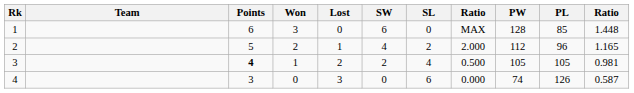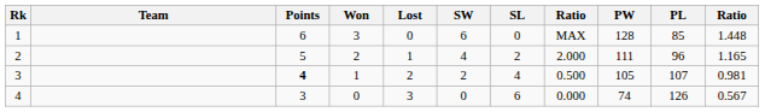row 3 | PW: 112 -> 111
row 4 | PL: 105 -> 107
row 5 | column 11: 0.587 -> 0.567
